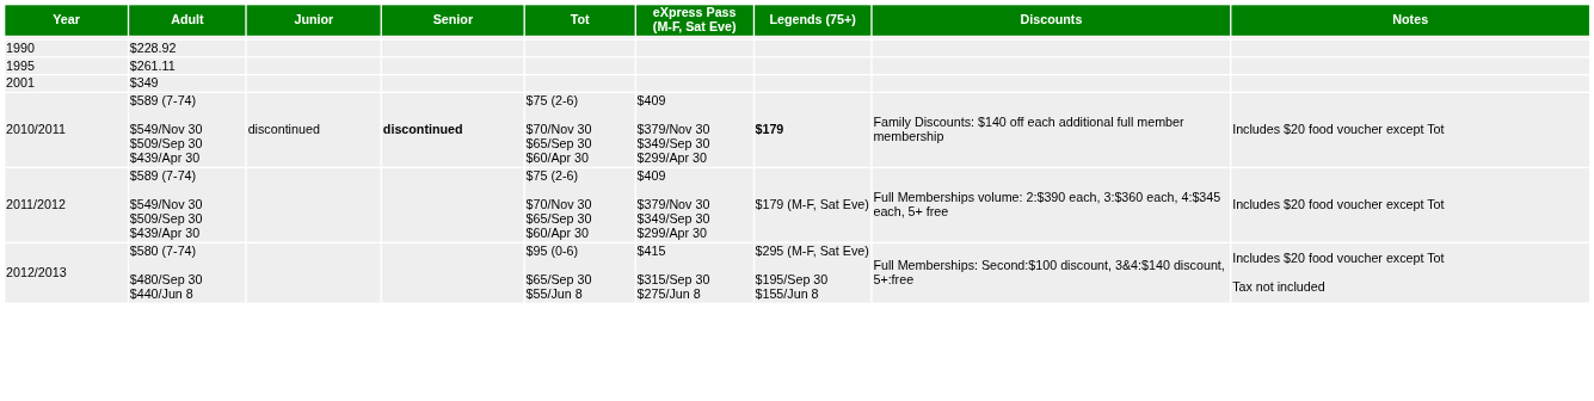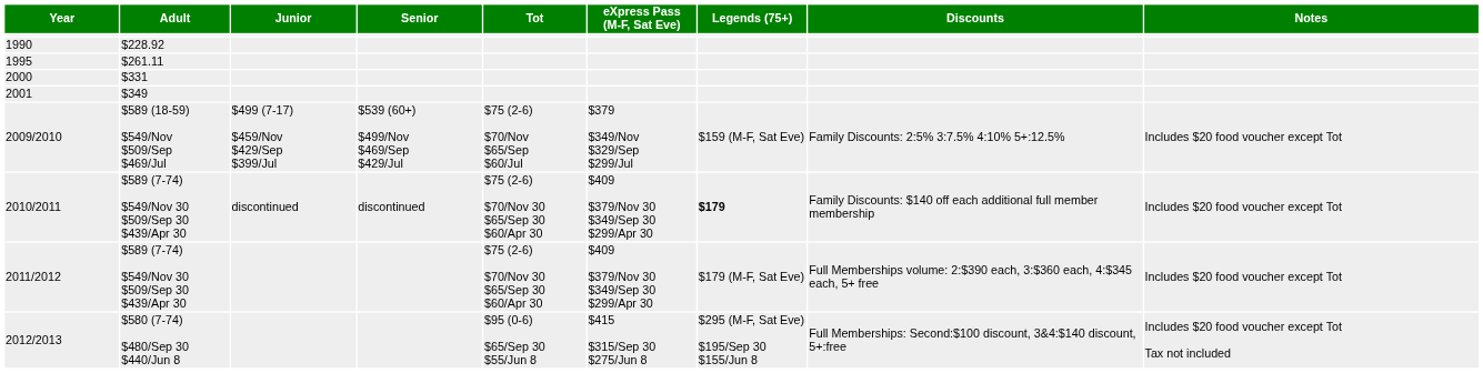+ row: 2000 | $331
+ row: 2009/2010 | $589 (18-59) $549/Nov $509/Sep $469/Jul | $499 (7-17) $459/Nov $429/Sep $399/Jul | $539 (60+) $499/Nov $469/Sep $429/Jul | $75 (2-6) $70/Nov $65/Sep $60/Jul | $379 $349/Nov $329/Sep $299/Jul | $159 (M-F, Sat Eve) | Family Discounts: 2:5% 3:7.5% 4:10% 5+:12.5% | Includes $20 food voucher except Tot
2010/2011 | Senior: bold -> normal
